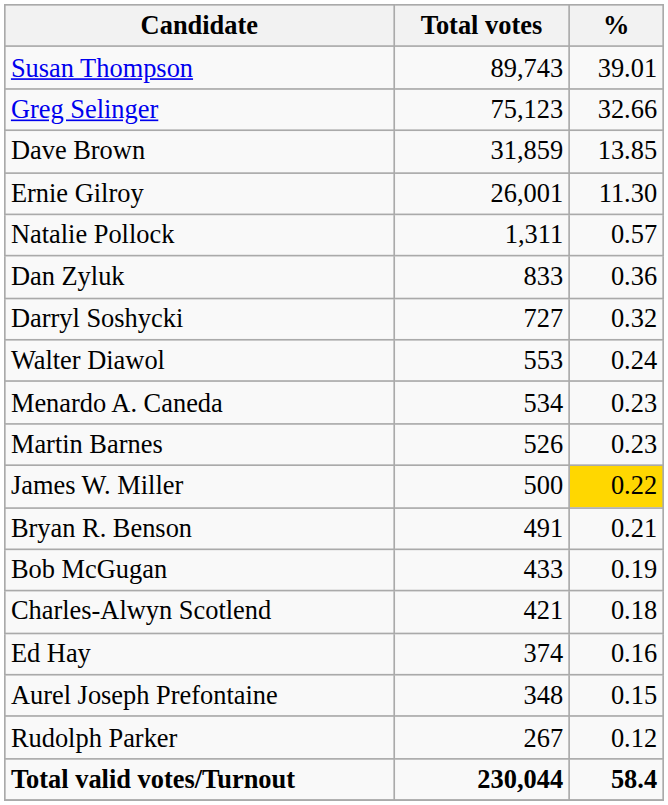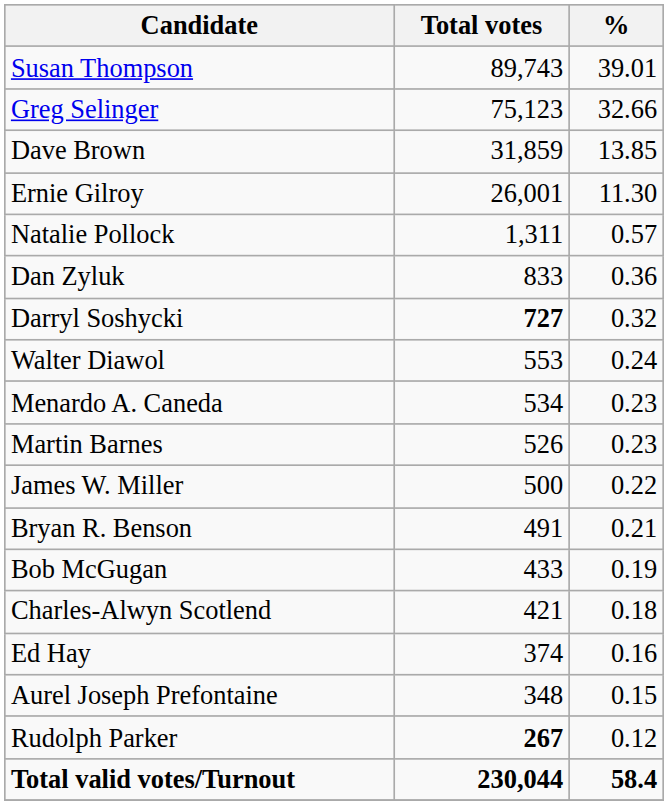Darryl Soshycki | Total votes: normal -> bold
James W. Miller | %: gold background -> no background
Rudolph Parker | Total votes: normal -> bold
